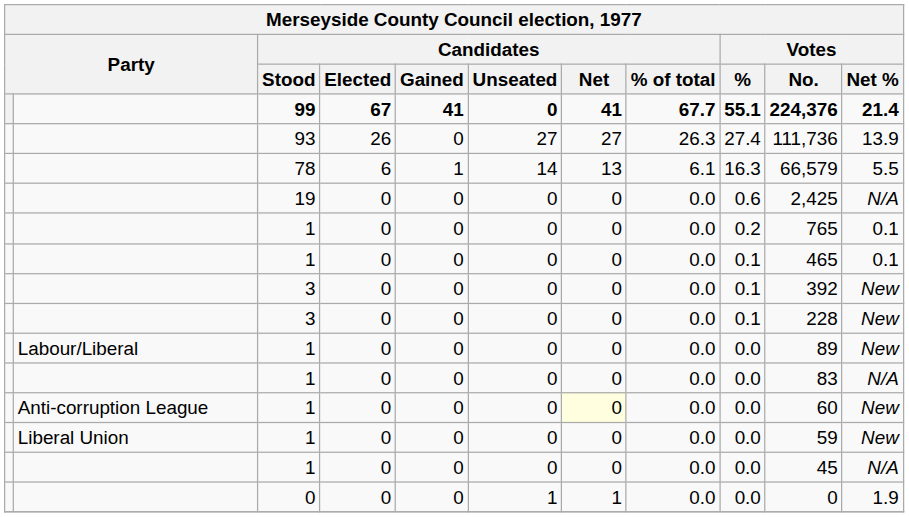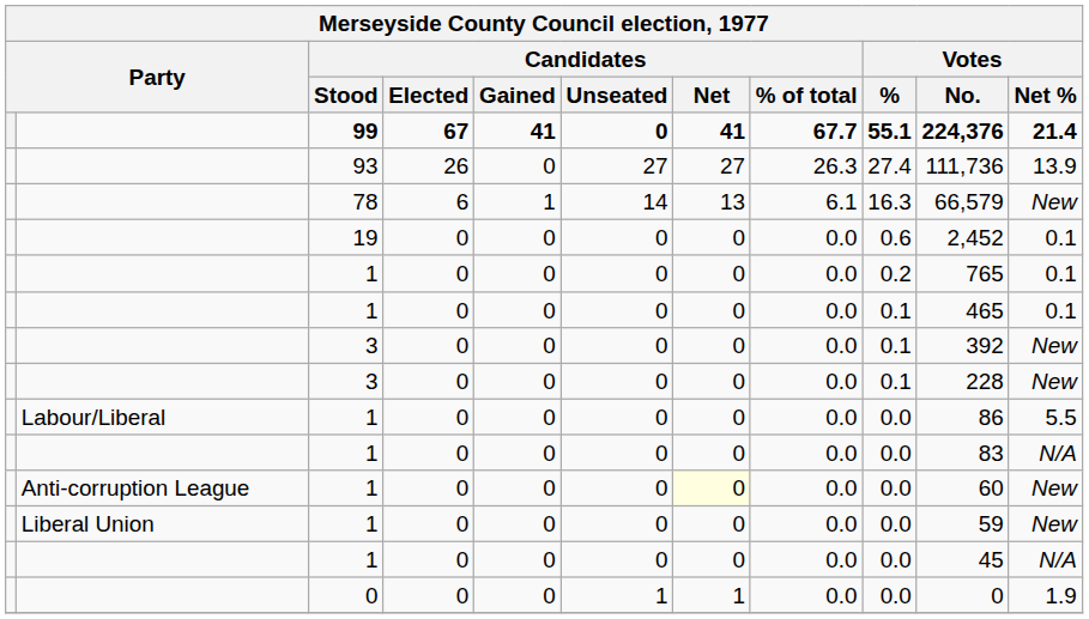78 | Votes / Net %: 5.5 -> New
19 | Votes / No.: 2,425 -> 2,452
19 | Votes / Net %: N/A -> 0.1
Labour/Liberal / 1 | Votes / No.: 89 -> 86
Labour/Liberal / 1 | Votes / Net %: New -> 5.5
